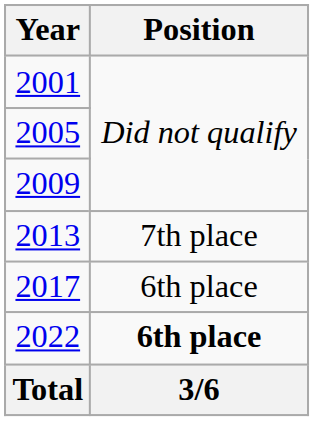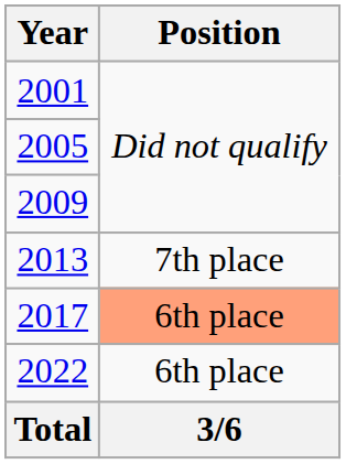2017 | Position: no background -> lightsalmon background
2022 | Position: bold -> normal
